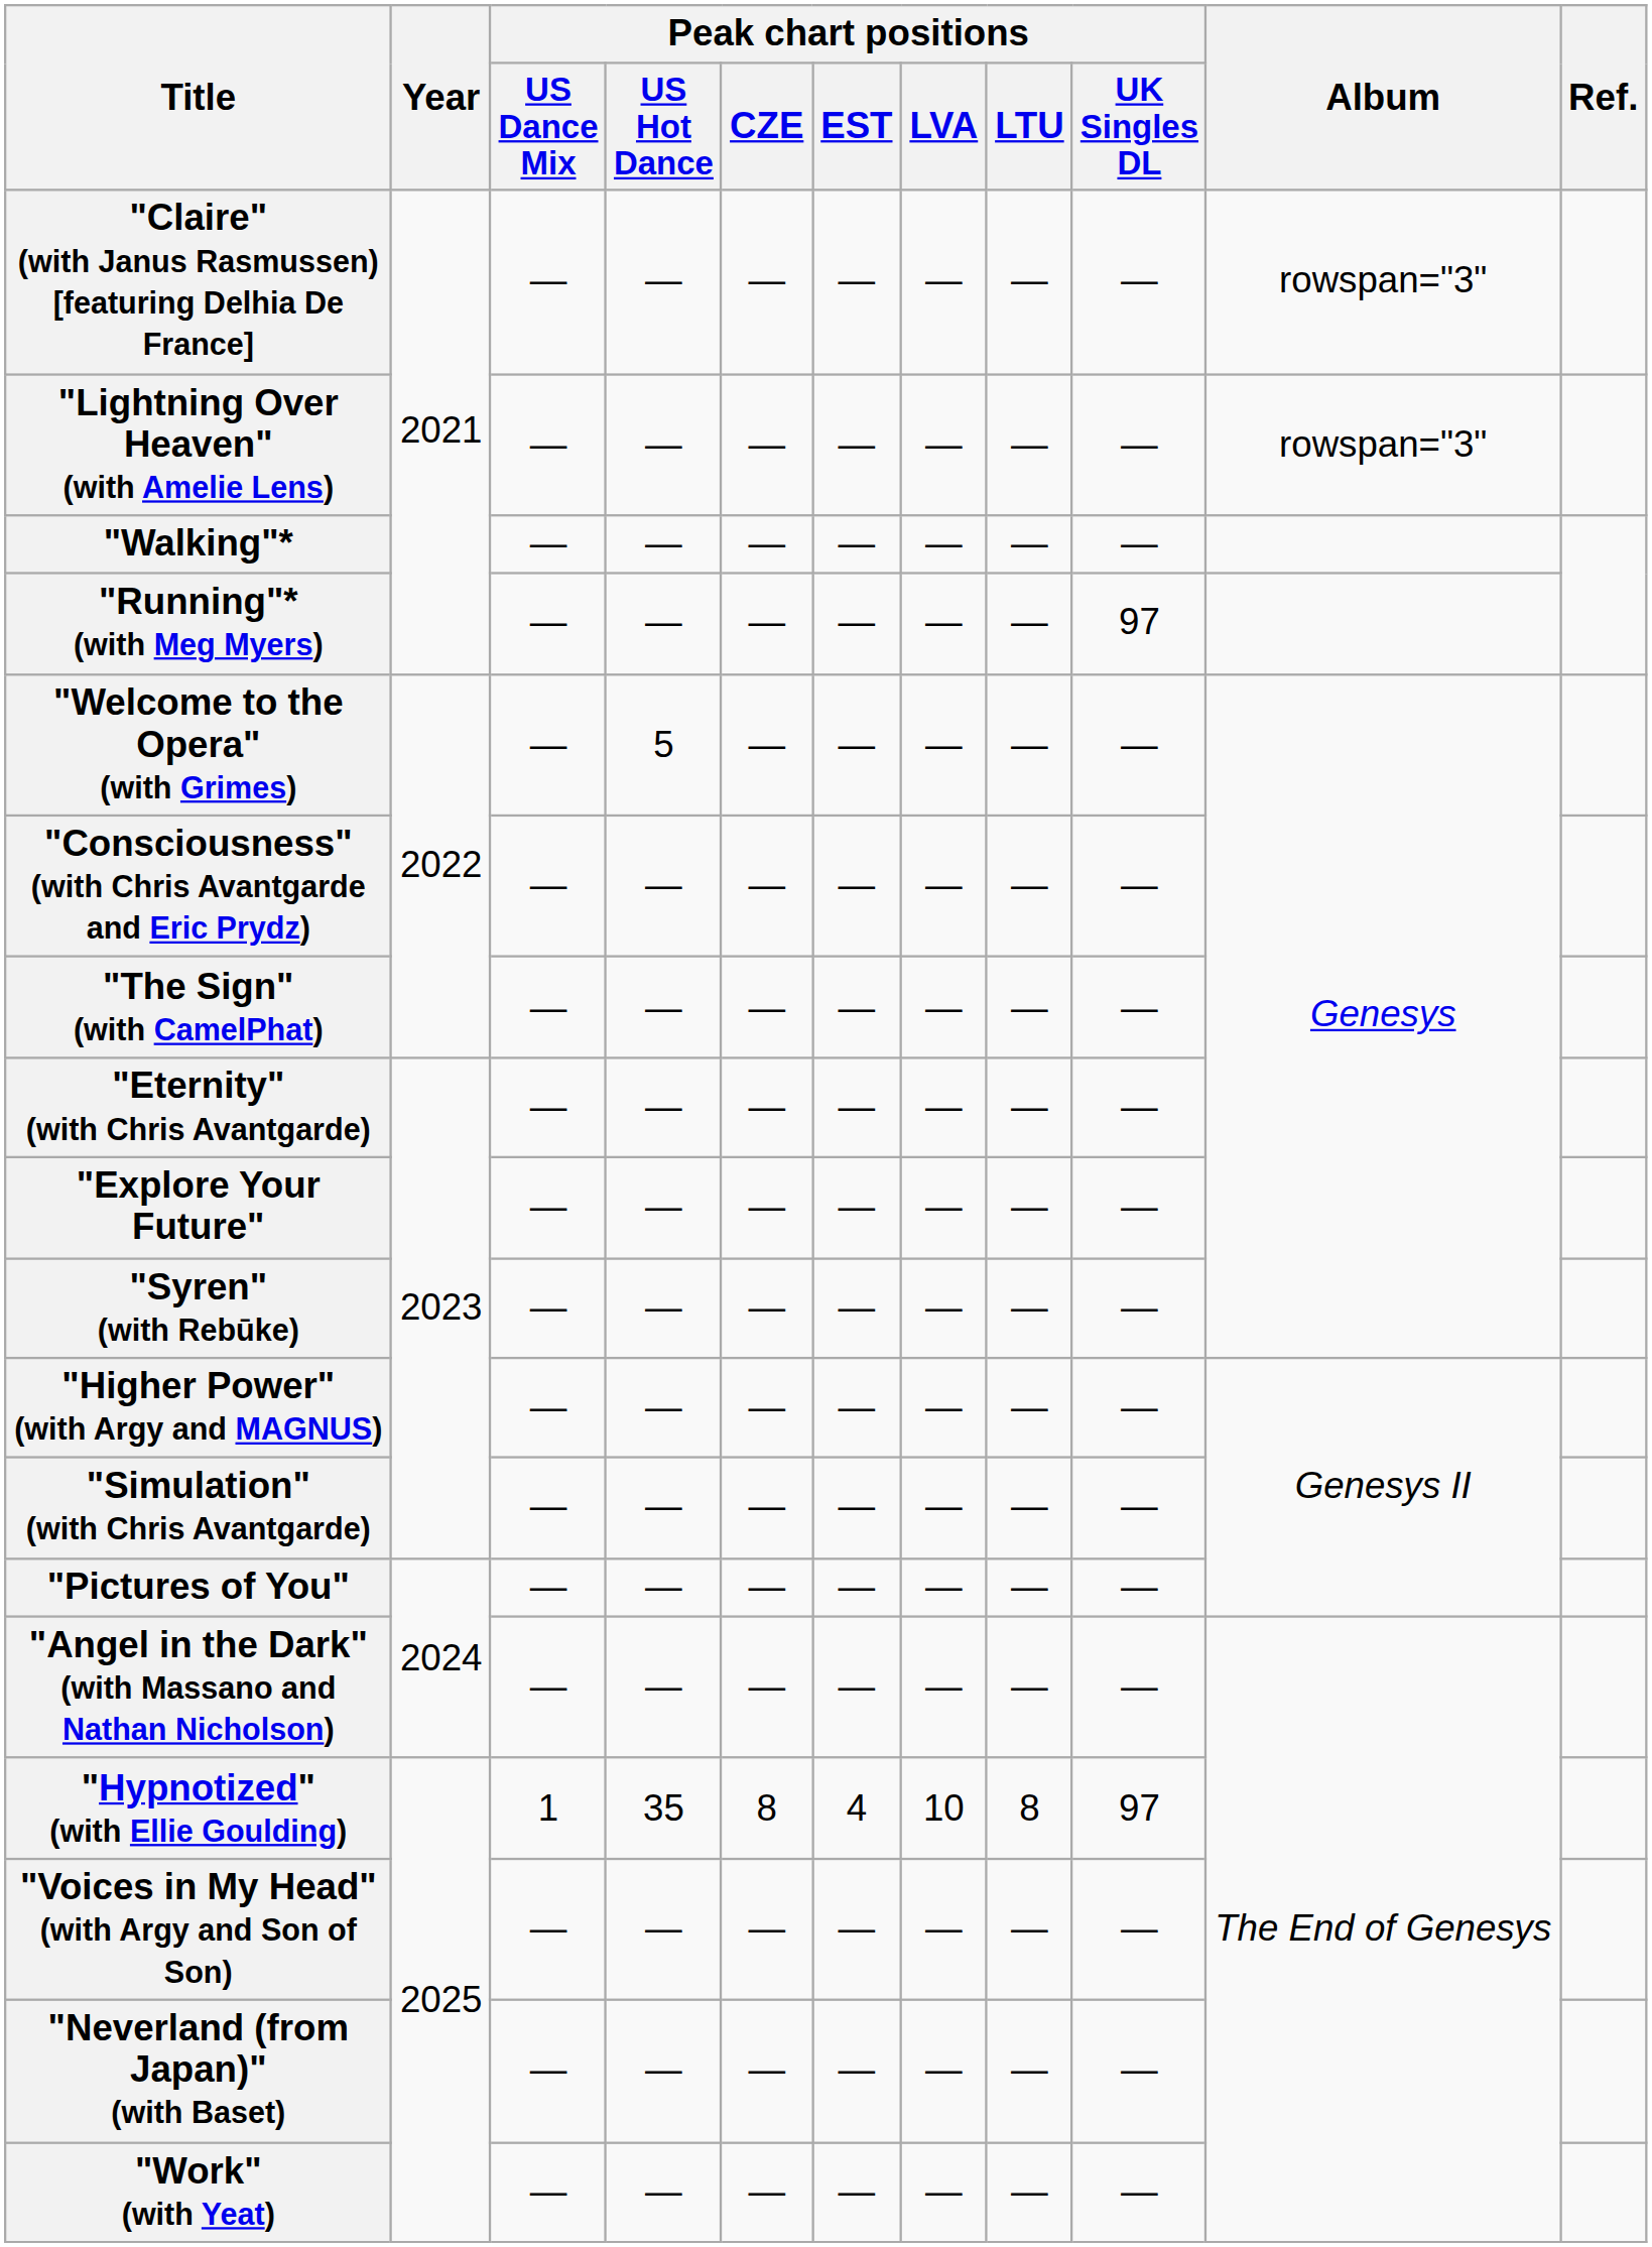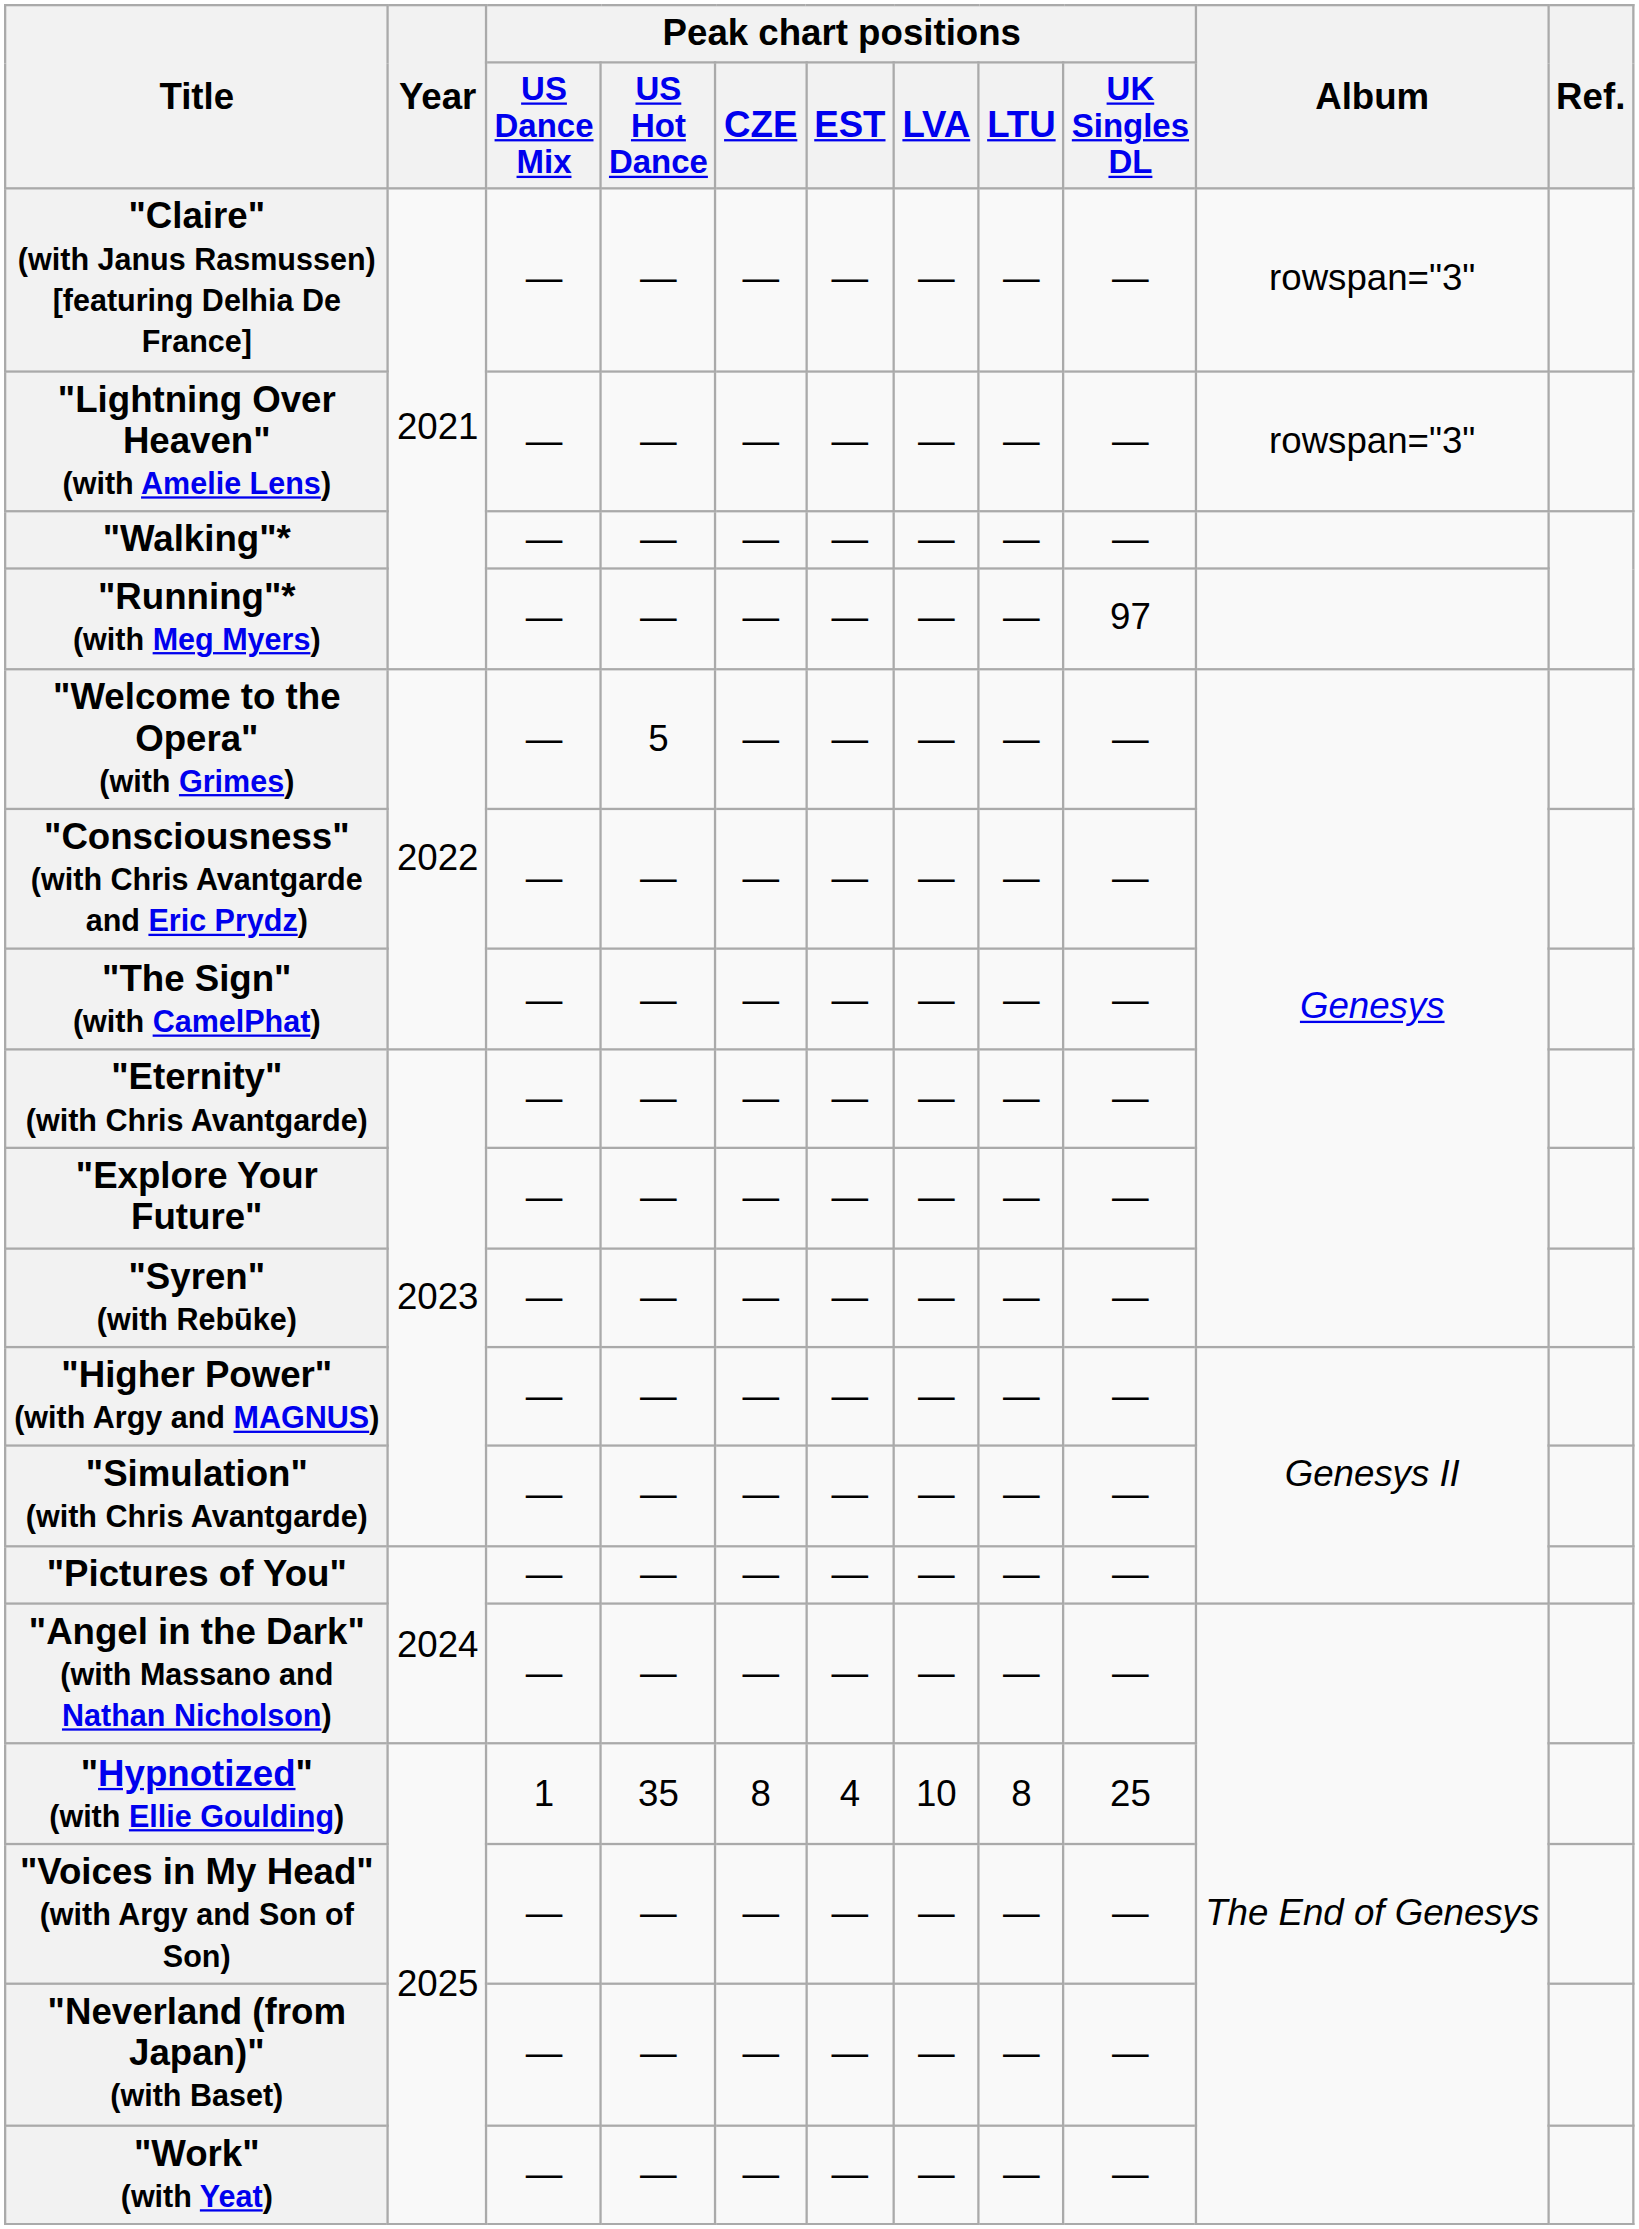"Hypnotized" (with Ellie Goulding) | Peak chart positions / UK Singles DL: 97 -> 25
